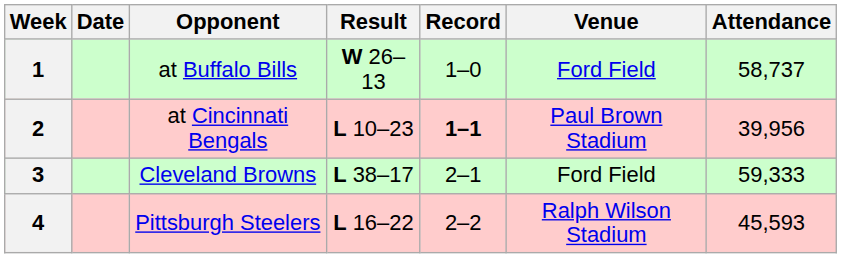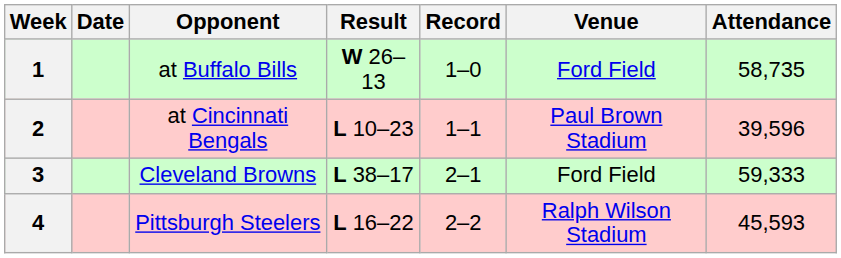1 | Attendance: 58,737 -> 58,735
2 | Record: bold -> normal
2 | Attendance: 39,956 -> 39,596
